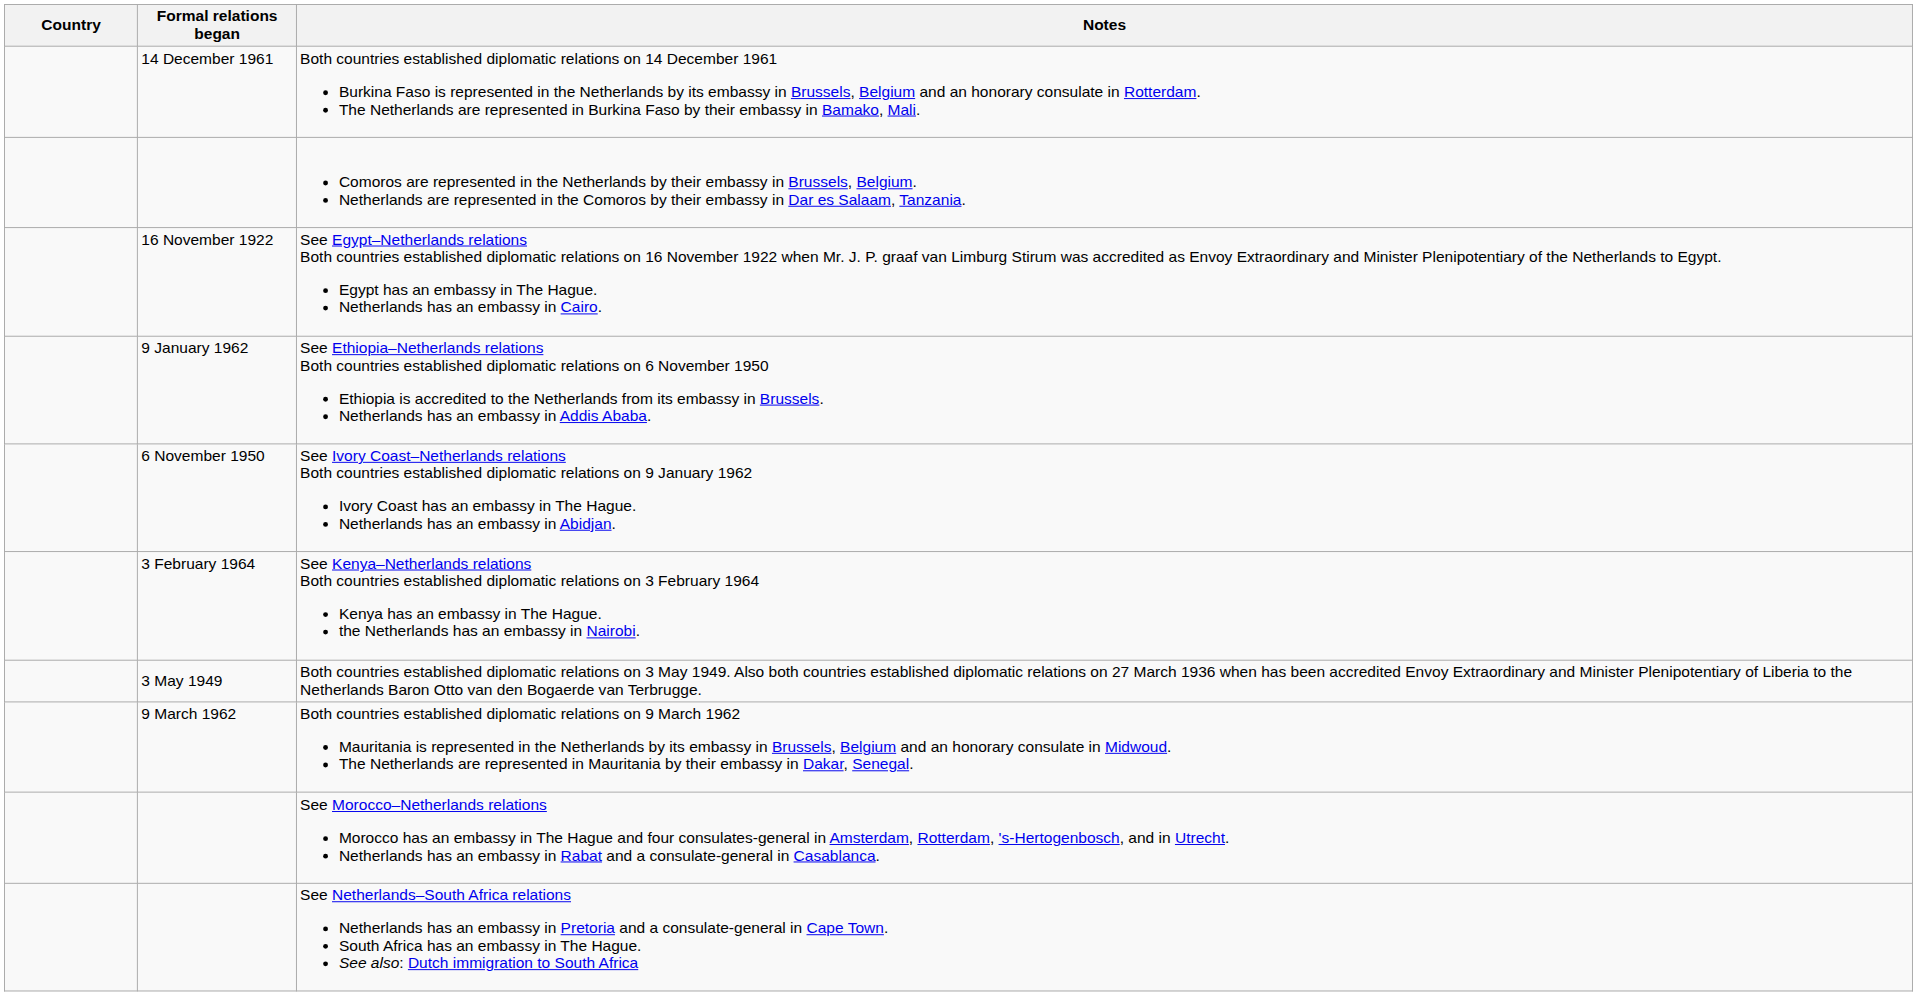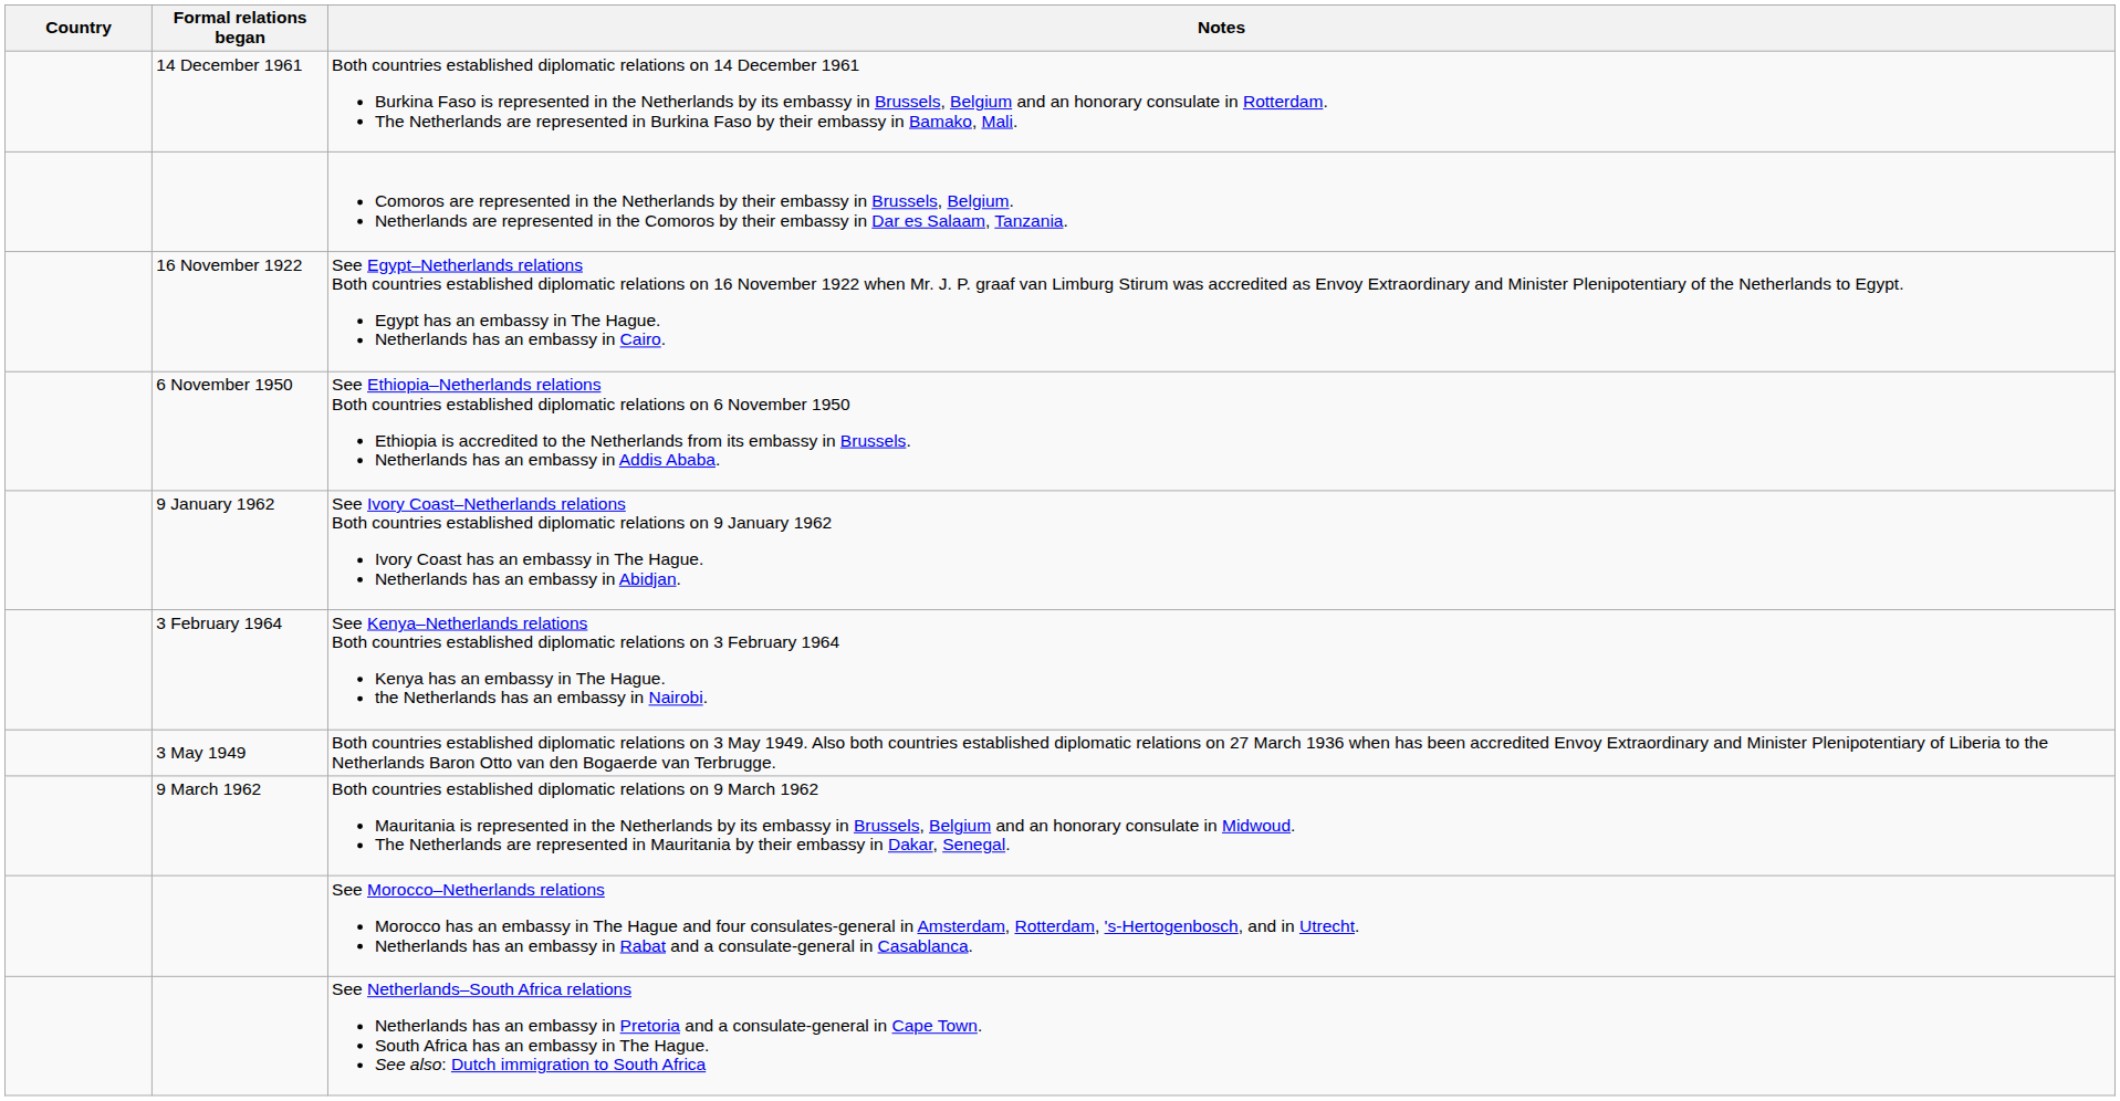row 5 | Formal relations began: 9 January 1962 -> 6 November 1950
row 6 | Formal relations began: 6 November 1950 -> 9 January 1962
